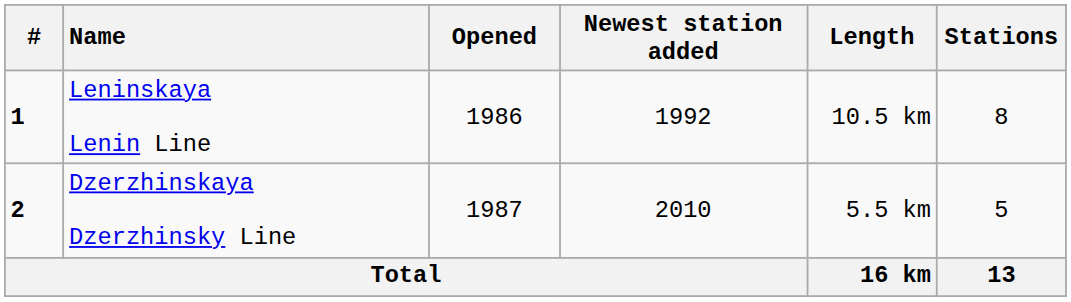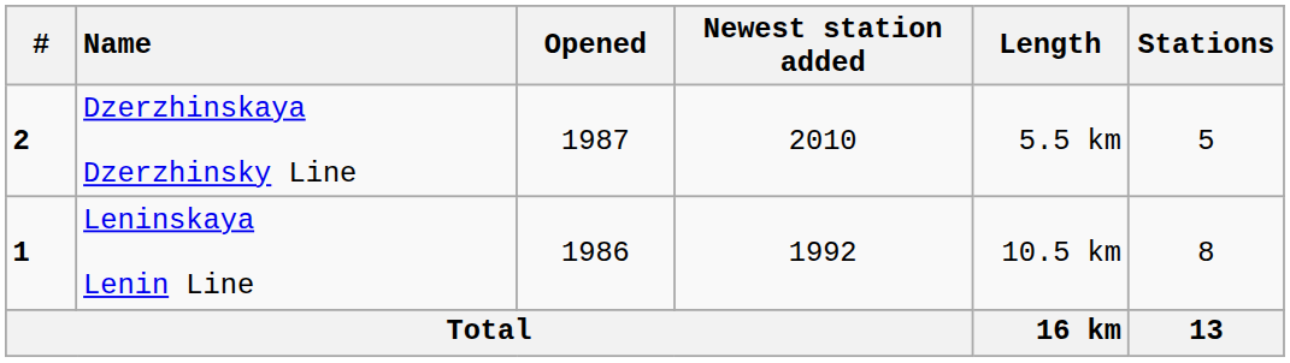rows swapped: Leninskaya Lenin Line <-> Dzerzhinskaya Dzerzhinsky Line
